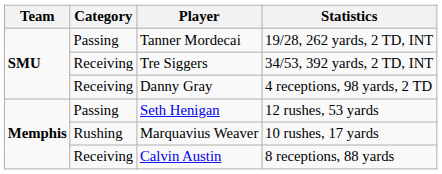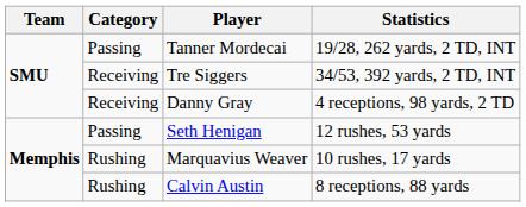Calvin Austin | Category: Receiving -> Rushing
